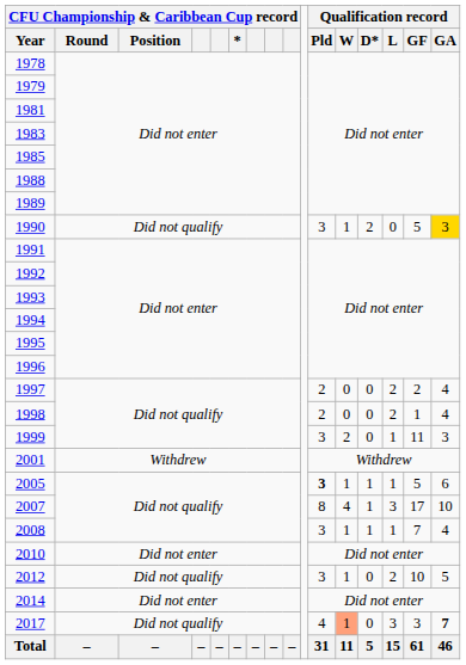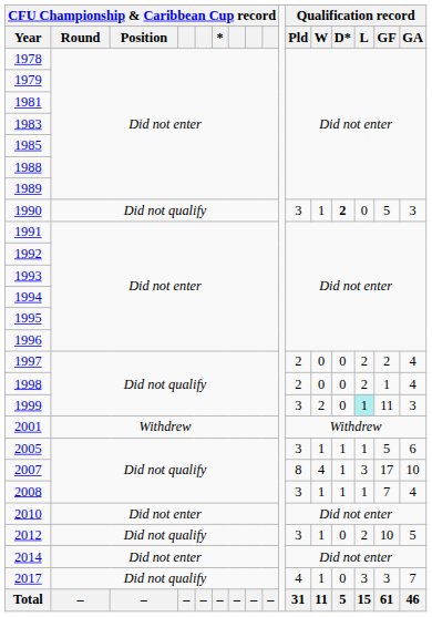1990 | Qualification record / D*: normal -> bold
1990 | Qualification record / GA: gold background -> no background
1999 | Qualification record / L: no background -> paleturquoise background
2005 | Qualification record / Pld: bold -> normal
2017 | Qualification record / W: lightsalmon background -> no background
2017 | Qualification record / GA: bold -> normal
